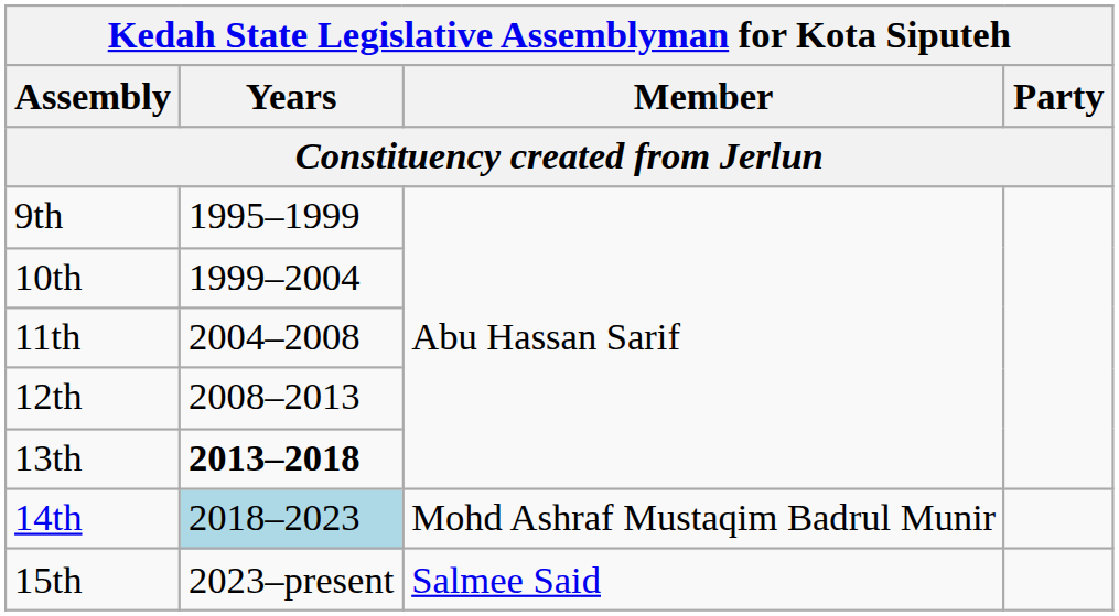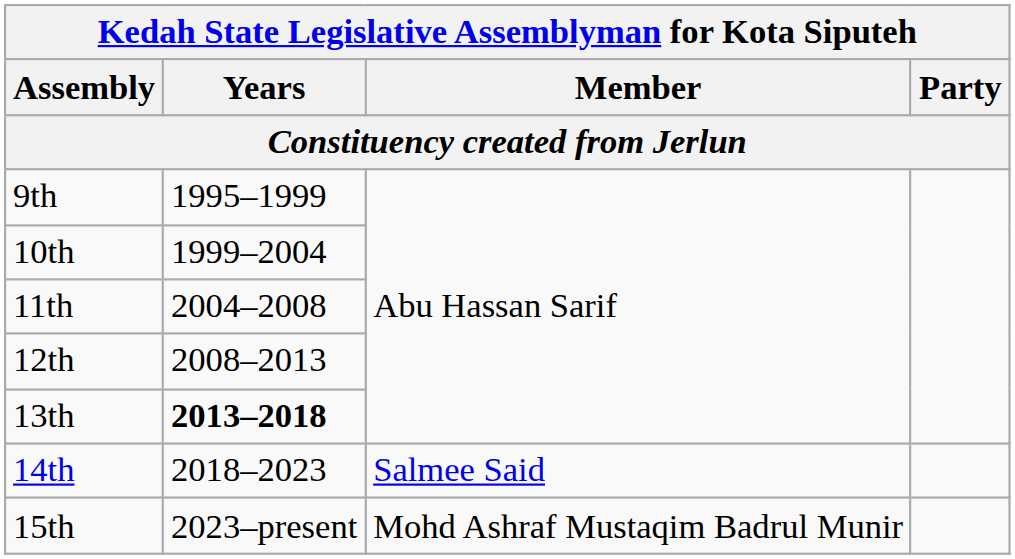14th | Years: lightblue background -> no background
14th | Member: Mohd Ashraf Mustaqim Badrul Munir -> Salmee Said
15th | Member: Salmee Said -> Mohd Ashraf Mustaqim Badrul Munir
